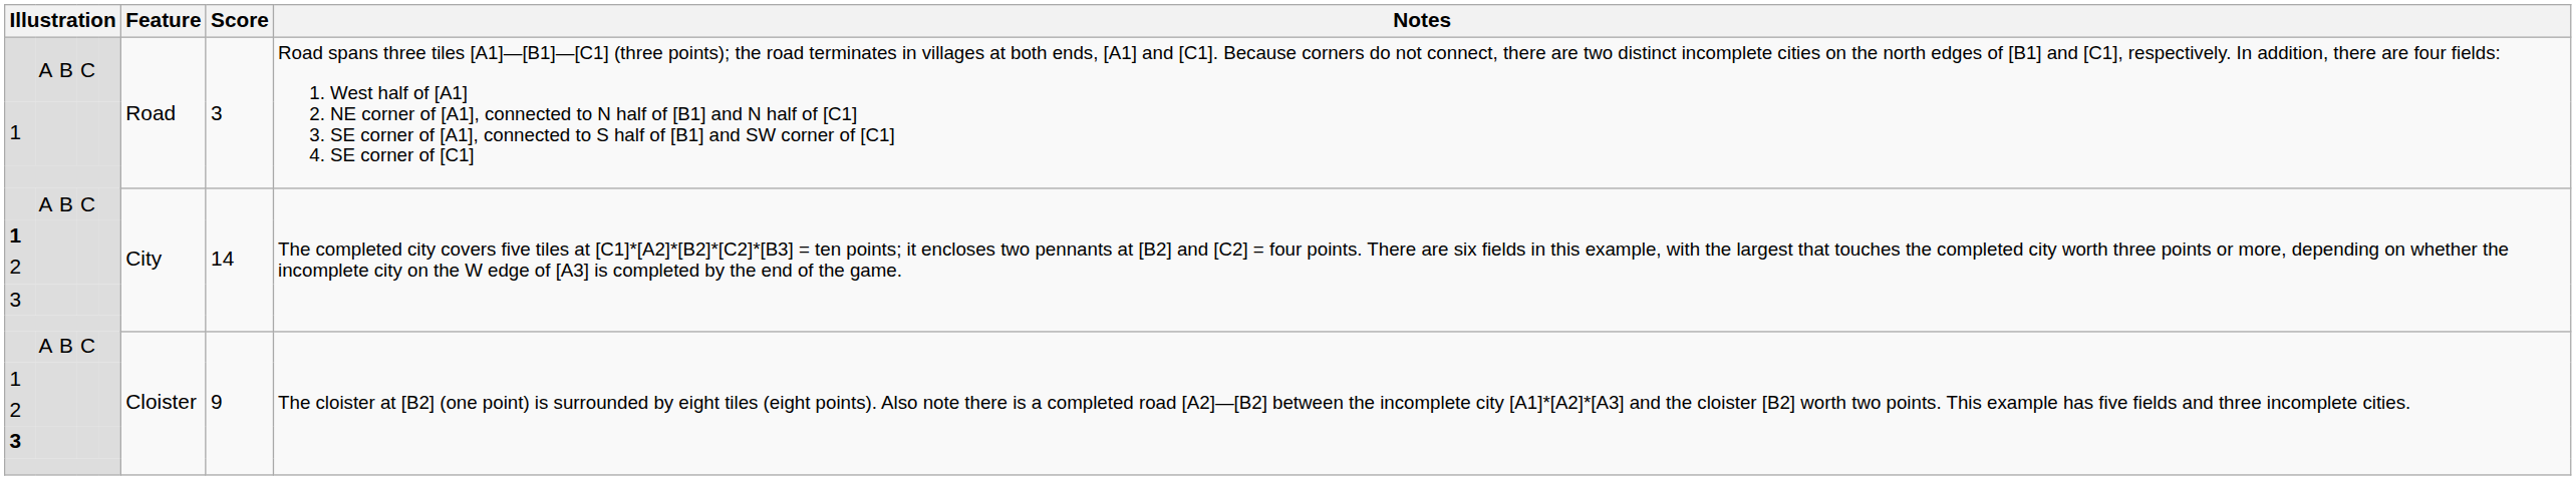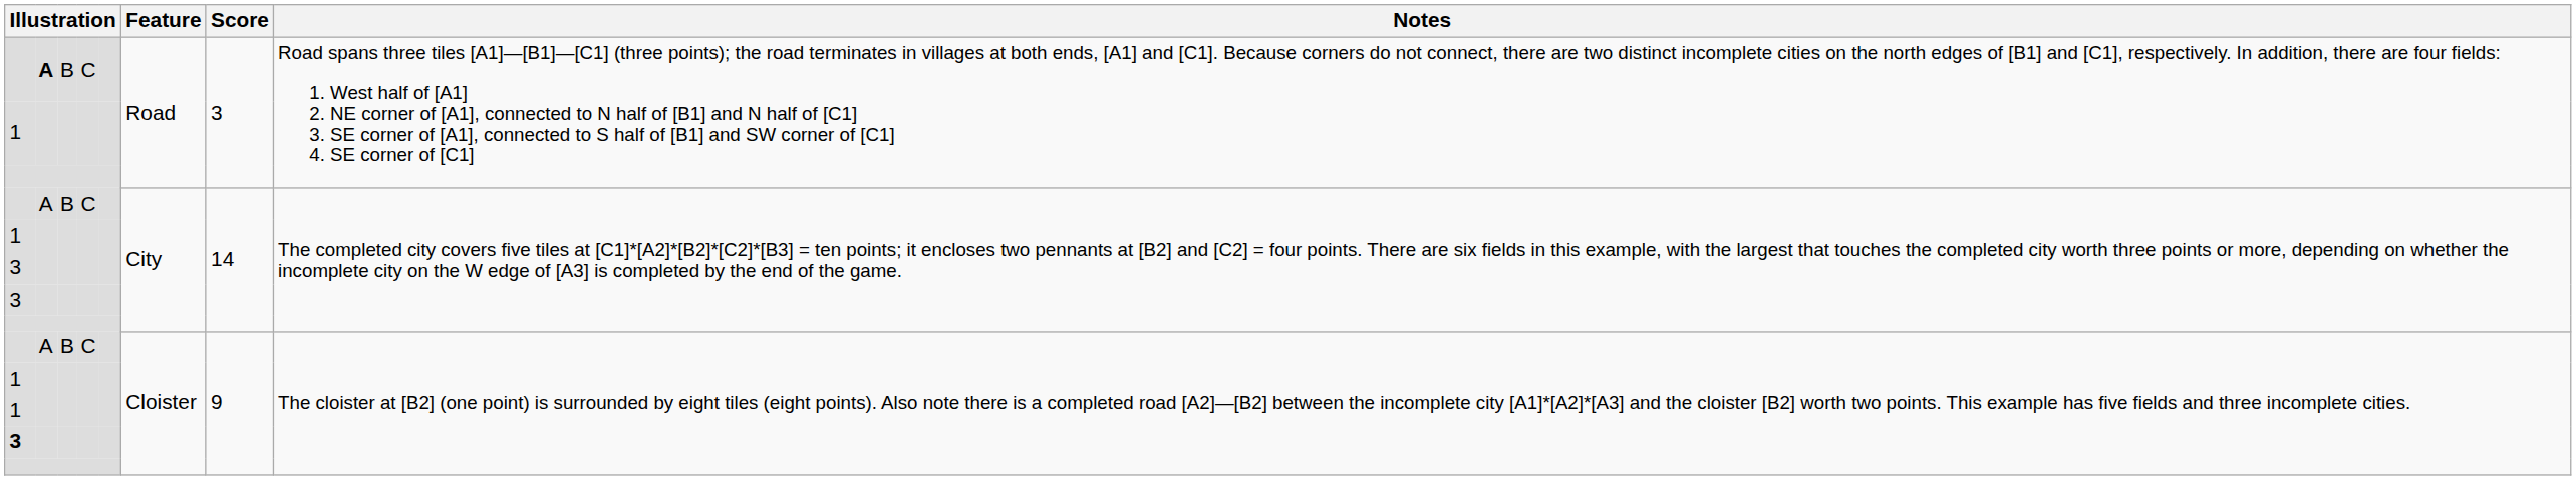row 2 | column 2: normal -> bold
row 6 | column 1: bold -> normal
row 7 | column 1: 2 -> 3
row 12 | column 1: 2 -> 1
